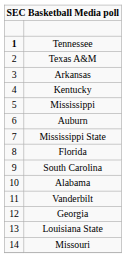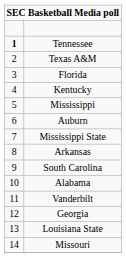row 5 | column 2: Arkansas -> Florida
row 10 | column 2: Florida -> Arkansas
